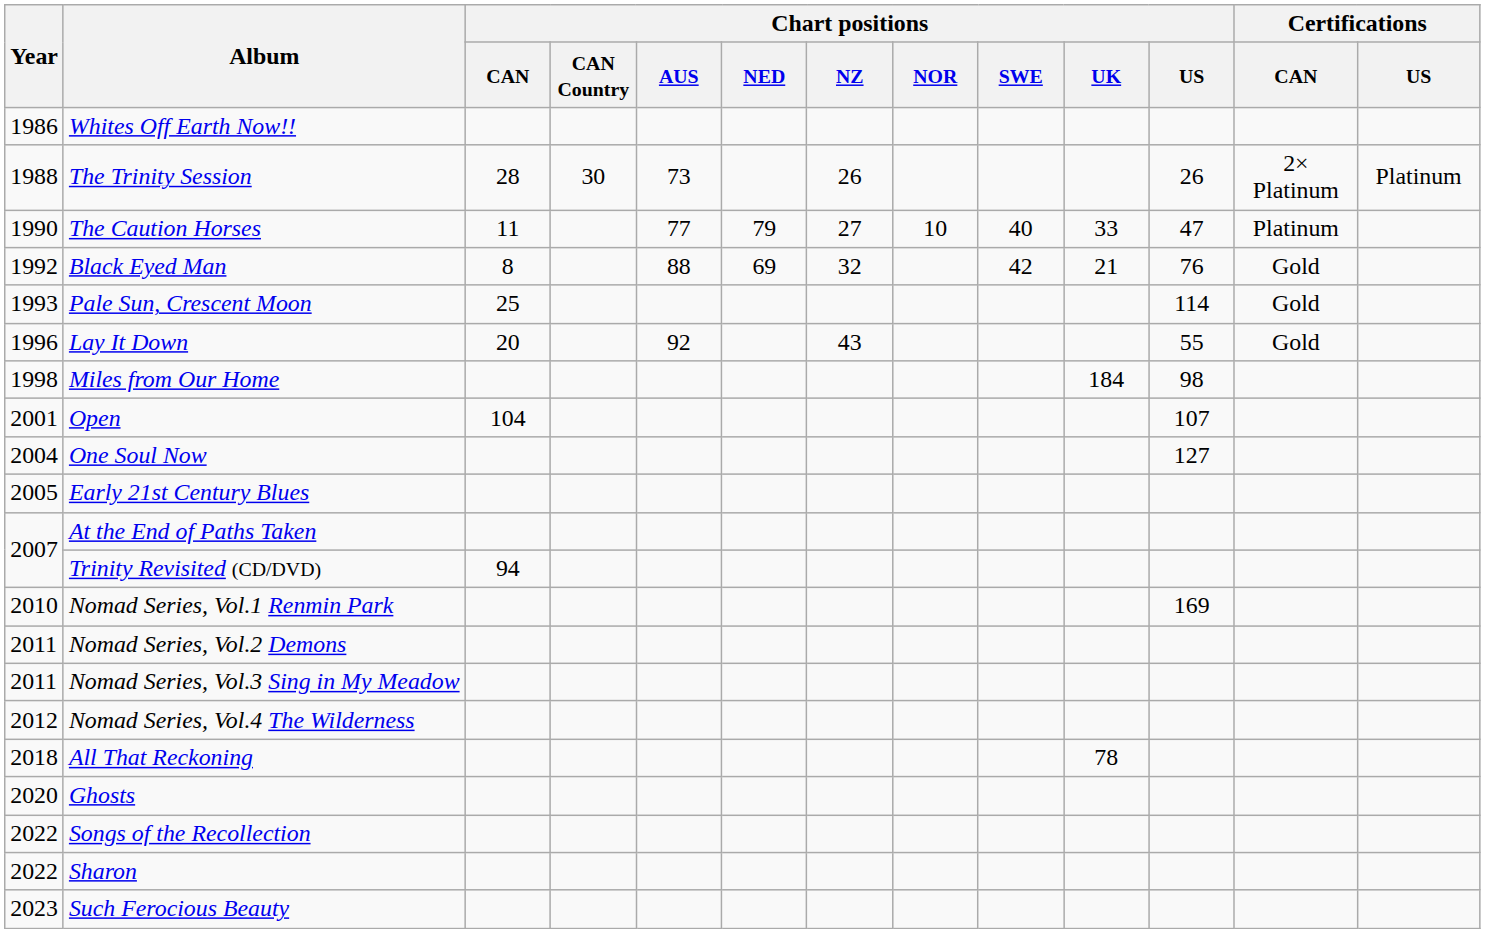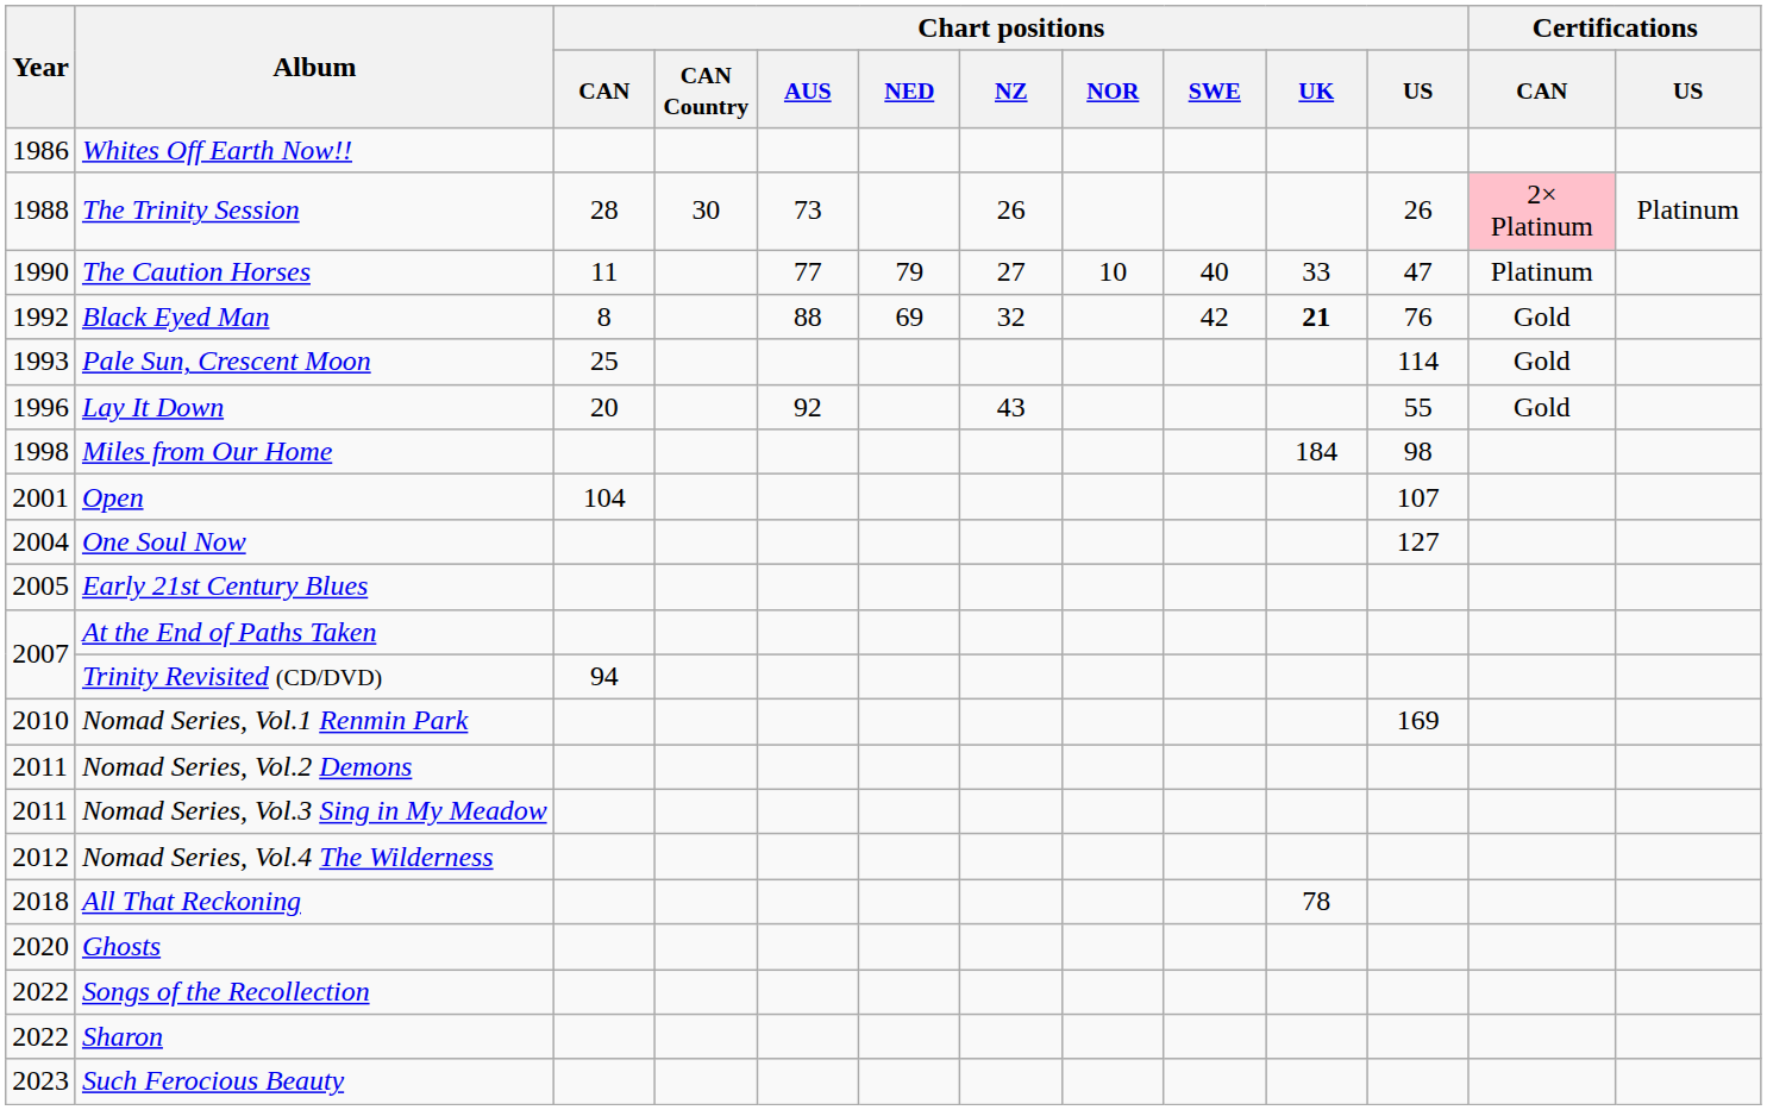The Trinity Session | Certifications / CAN: no background -> pink background
Black Eyed Man | Chart positions / UK: normal -> bold
